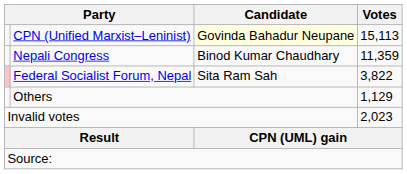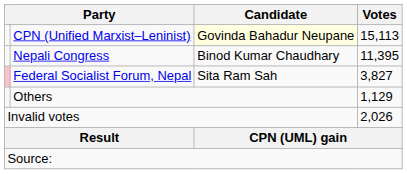Nepali Congress | Votes: 11,359 -> 11,395
Federal Socialist Forum, Nepal | Votes: 3,822 -> 3,827
Invalid votes | Votes: 2,023 -> 2,026
